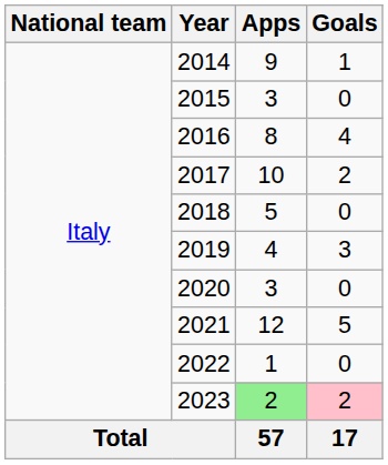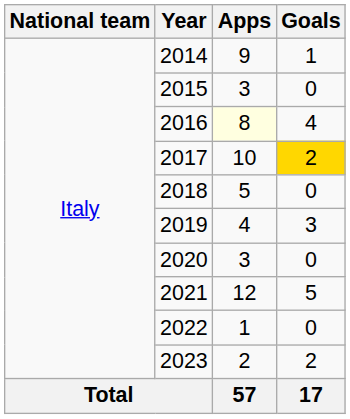2016 | Apps: no background -> lightyellow background
2017 | Goals: no background -> gold background
2023 | Apps: lightgreen background -> no background
2023 | Goals: pink background -> no background
